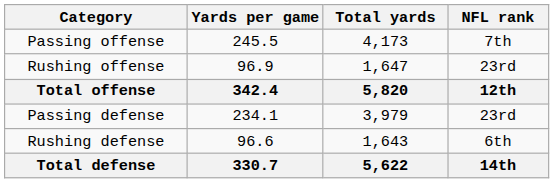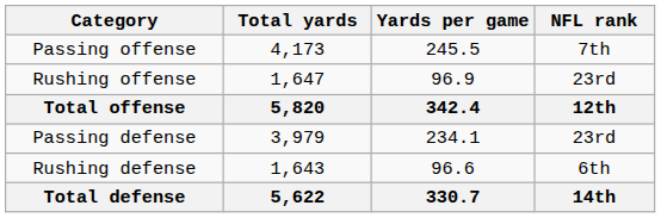columns swapped: Total yards <-> Yards per game
